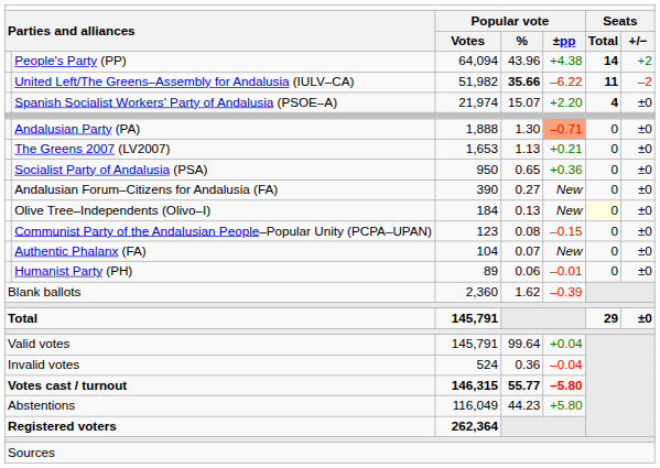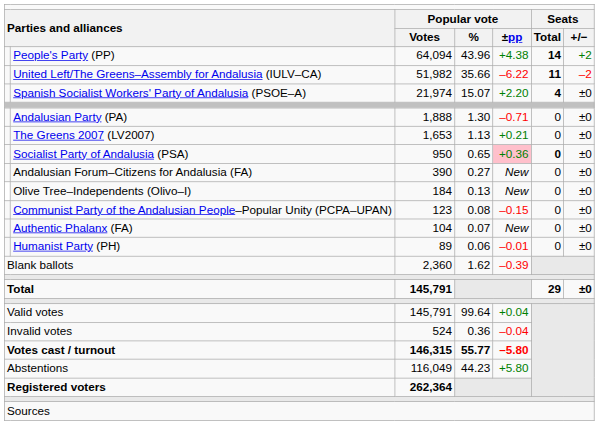United Left/The Greens–Assembly for Andalusia (IULV–CA) | column 4: bold -> normal
Andalusian Party (PA) | column 5: lightsalmon background -> no background
Socialist Party of Andalusia (PSA) | column 5: no background -> pink background
Socialist Party of Andalusia (PSA) | column 6: normal -> bold
Olive Tree–Independents (Olivo–I) | column 6: lightyellow background -> no background
